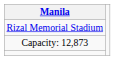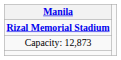Rizal Memorial Stadium | Manila: normal -> bold
